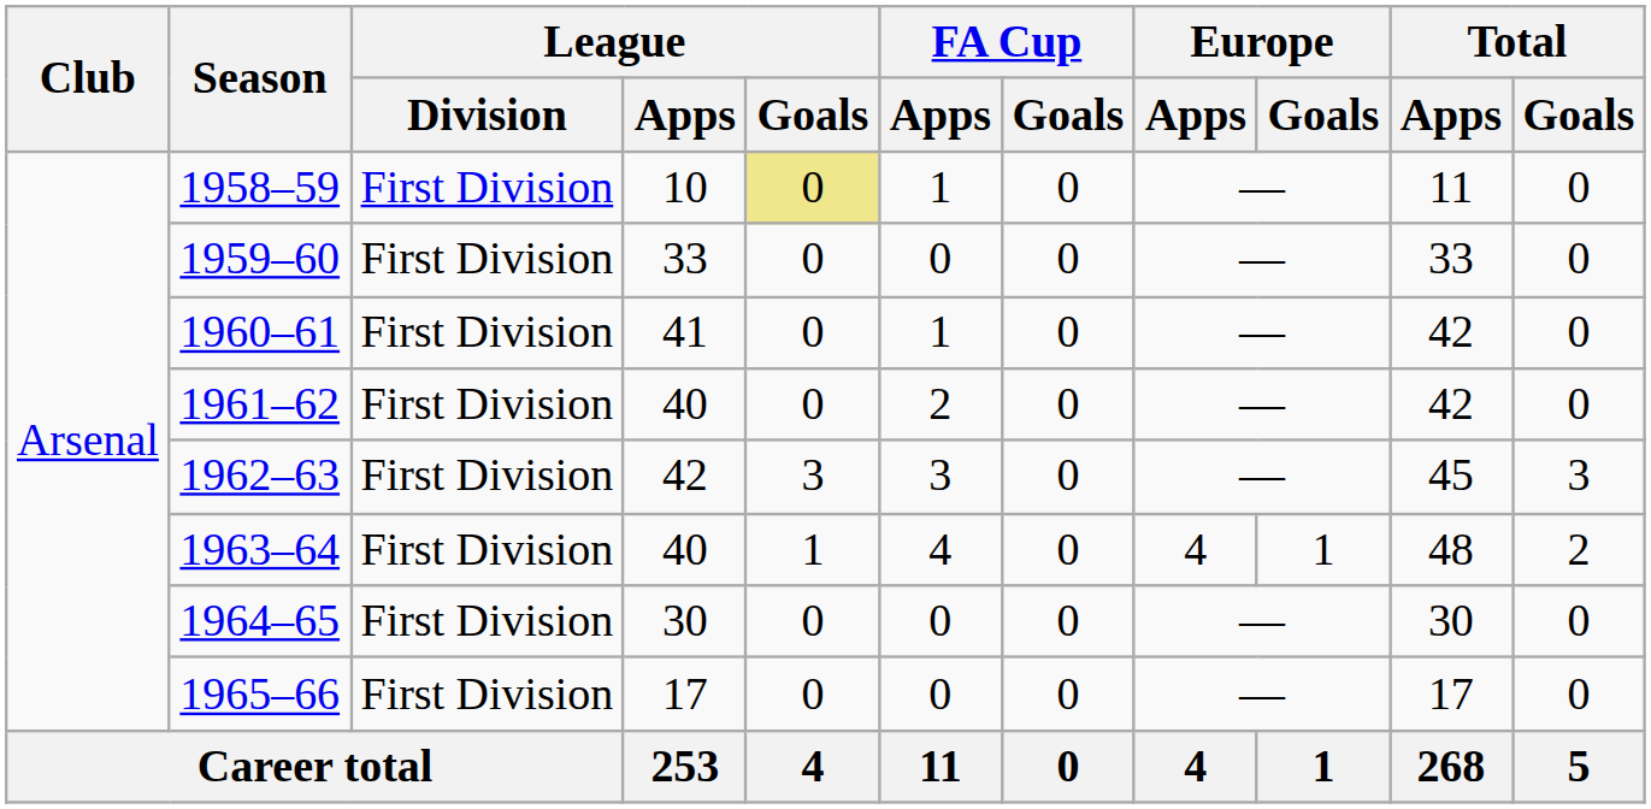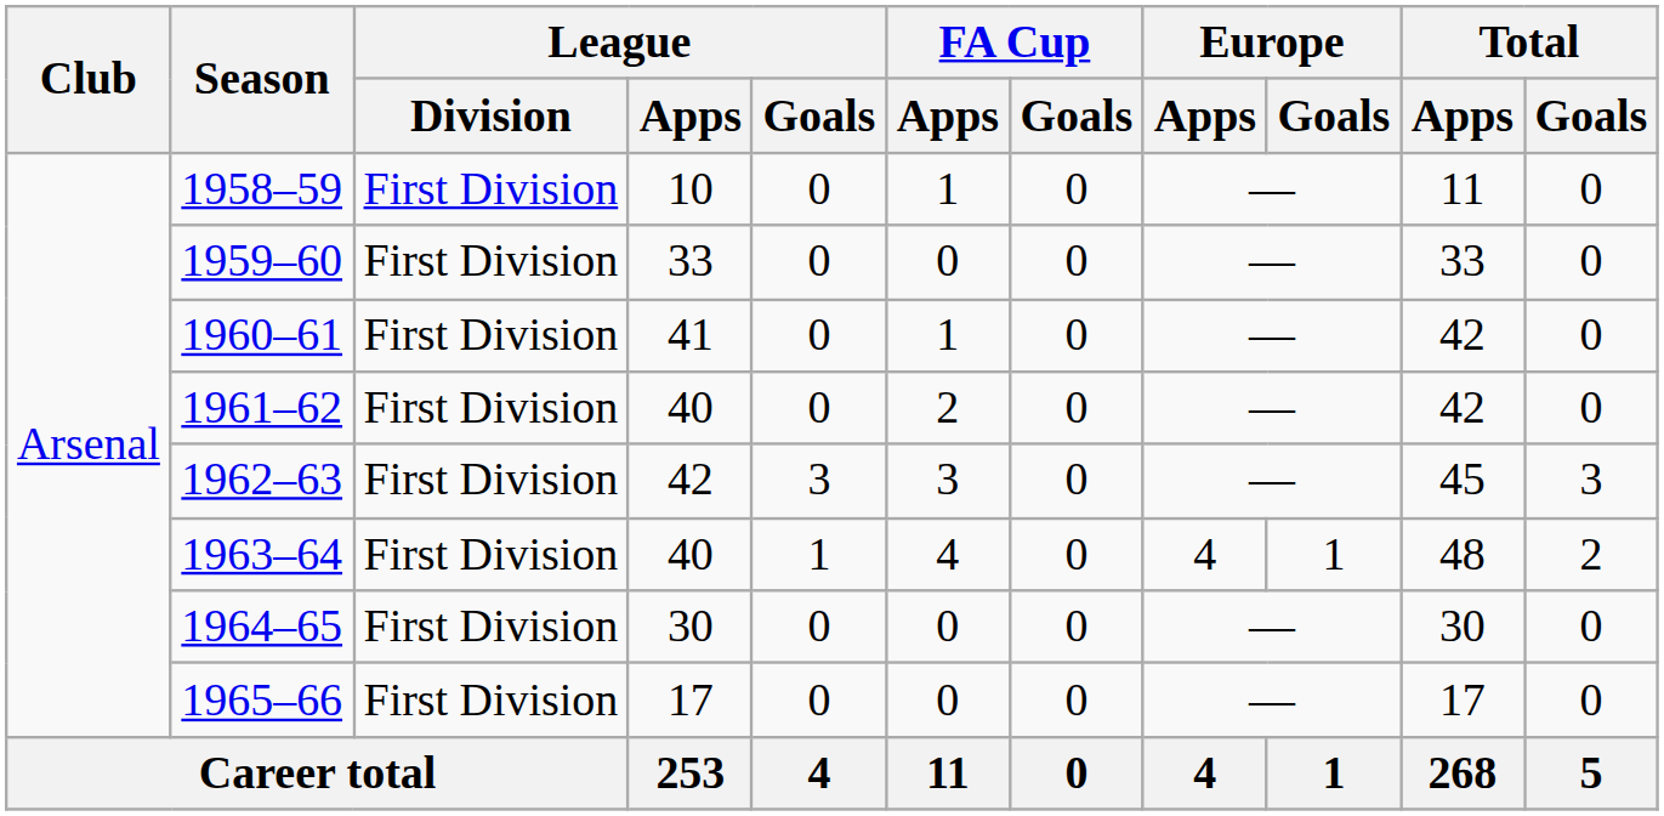1958–59 | League / Goals: khaki background -> no background
